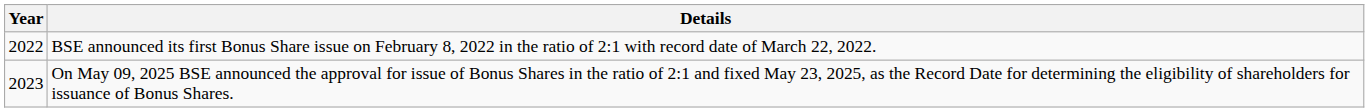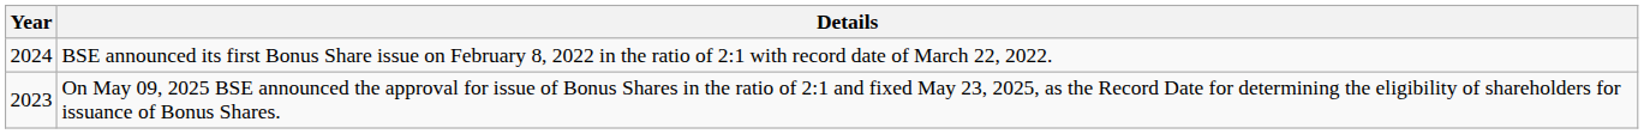row 2 | Year: 2022 -> 2024
